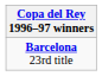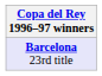row 2 | column 1: no background -> lavender background
